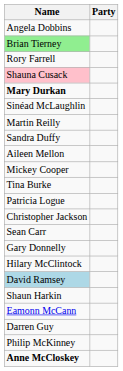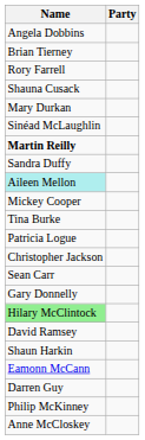Brian Tierney | Name: lightgreen background -> no background
Shauna Cusack | Name: pink background -> no background
Mary Durkan | Name: bold -> normal
Martin Reilly | Name: normal -> bold
Aileen Mellon | Name: no background -> paleturquoise background
Hilary McClintock | Name: no background -> lightgreen background
David Ramsey | Name: lightblue background -> no background
Anne McCloskey | Name: bold -> normal
